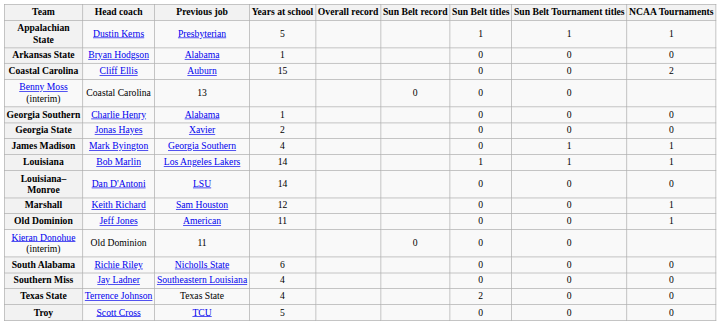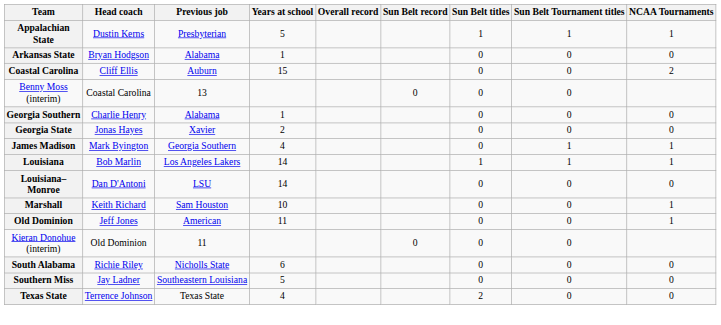Marshall | Years at school: 12 -> 10
Southern Miss | Years at school: 4 -> 5
- row: Troy | Scott Cross | TCU | 5 | 0 | 0 | 0
